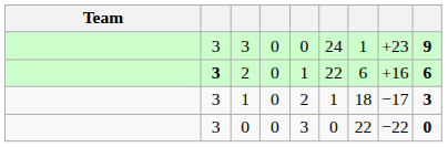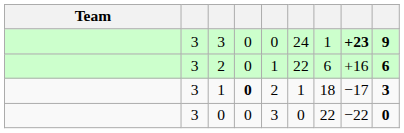row 2 | column 8: normal -> bold
row 3 | column 2: bold -> normal
row 4 | column 4: normal -> bold
